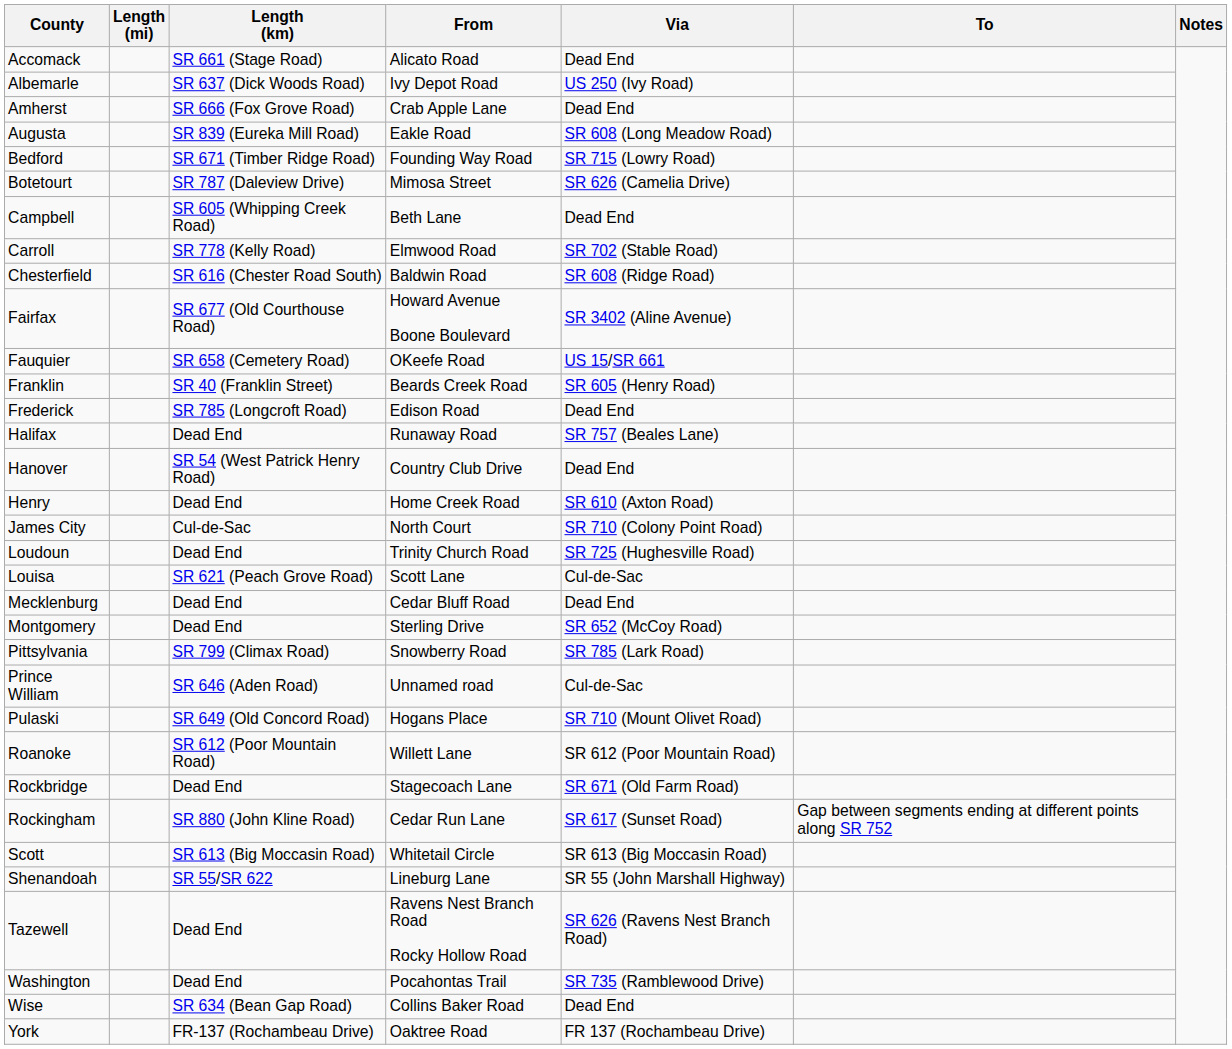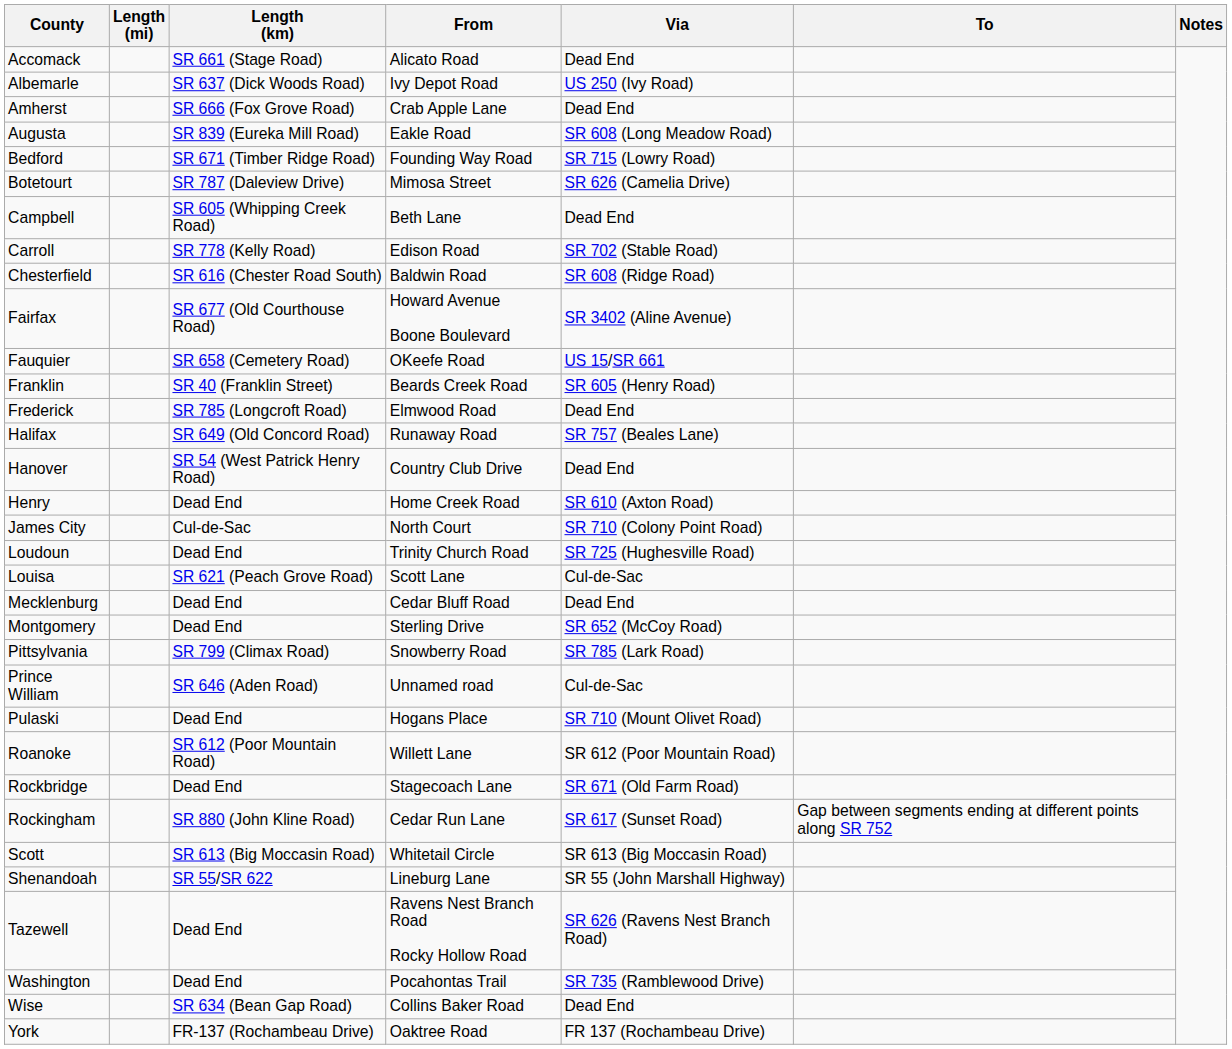Carroll | From: Elmwood Road -> Edison Road
Frederick | From: Edison Road -> Elmwood Road
Halifax | Length (km): Dead End -> SR 649 (Old Concord Road)
Pulaski | Length (km): SR 649 (Old Concord Road) -> Dead End
